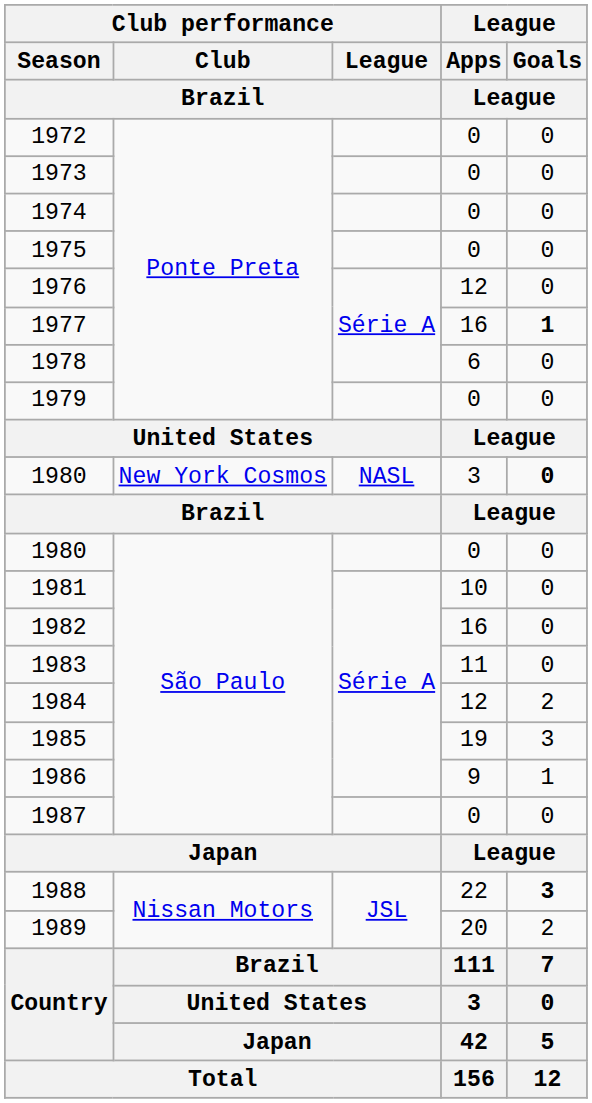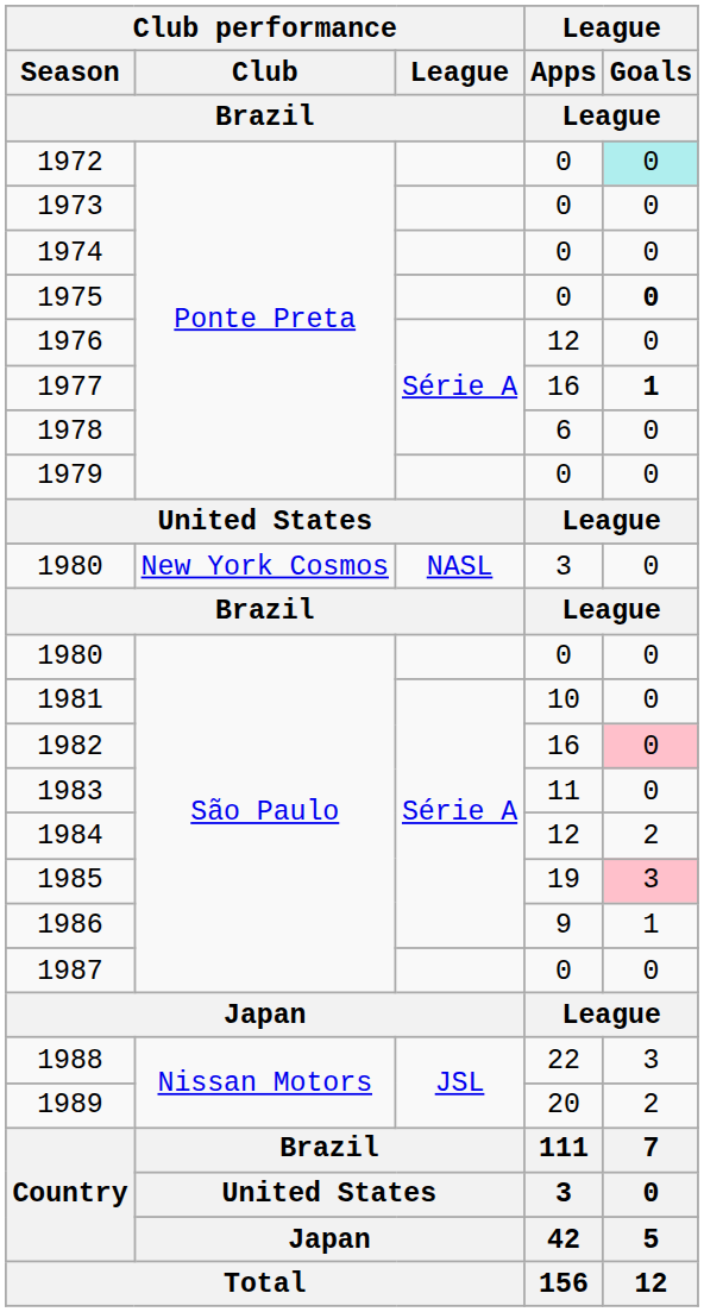1972 | League / Goals / League: no background -> paleturquoise background
1975 | League / Goals / League: normal -> bold
1980 / 3 | League / Goals / League: bold -> normal
1982 | League / Goals / League: no background -> pink background
1985 | League / Goals / League: no background -> pink background
1988 | League / Goals / League: bold -> normal
